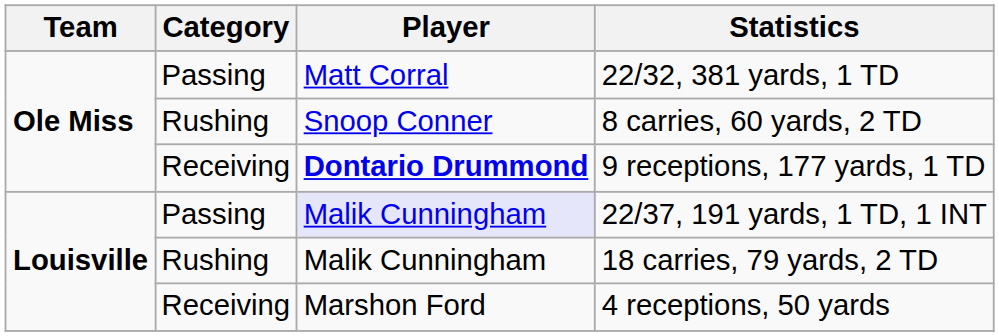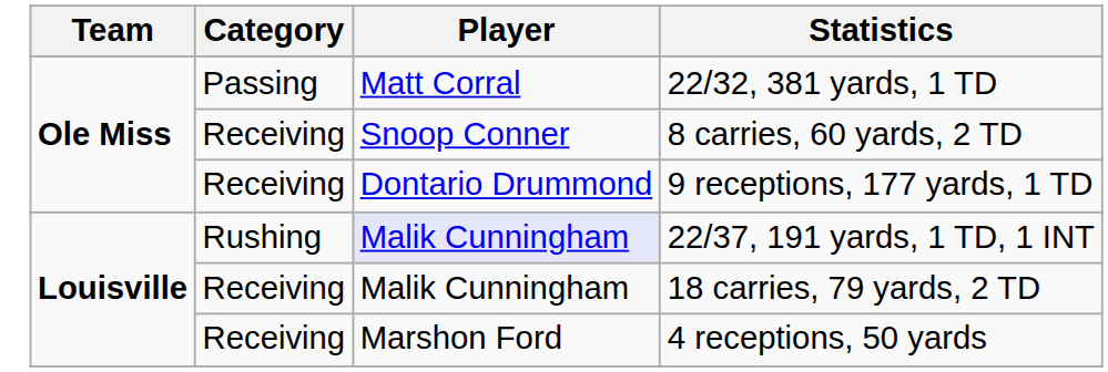8 carries, 60 yards, 2 TD | Category: Rushing -> Receiving
9 receptions, 177 yards, 1 TD | Player: bold -> normal
22/37, 191 yards, 1 TD, 1 INT | Category: Passing -> Rushing
18 carries, 79 yards, 2 TD | Category: Rushing -> Receiving
